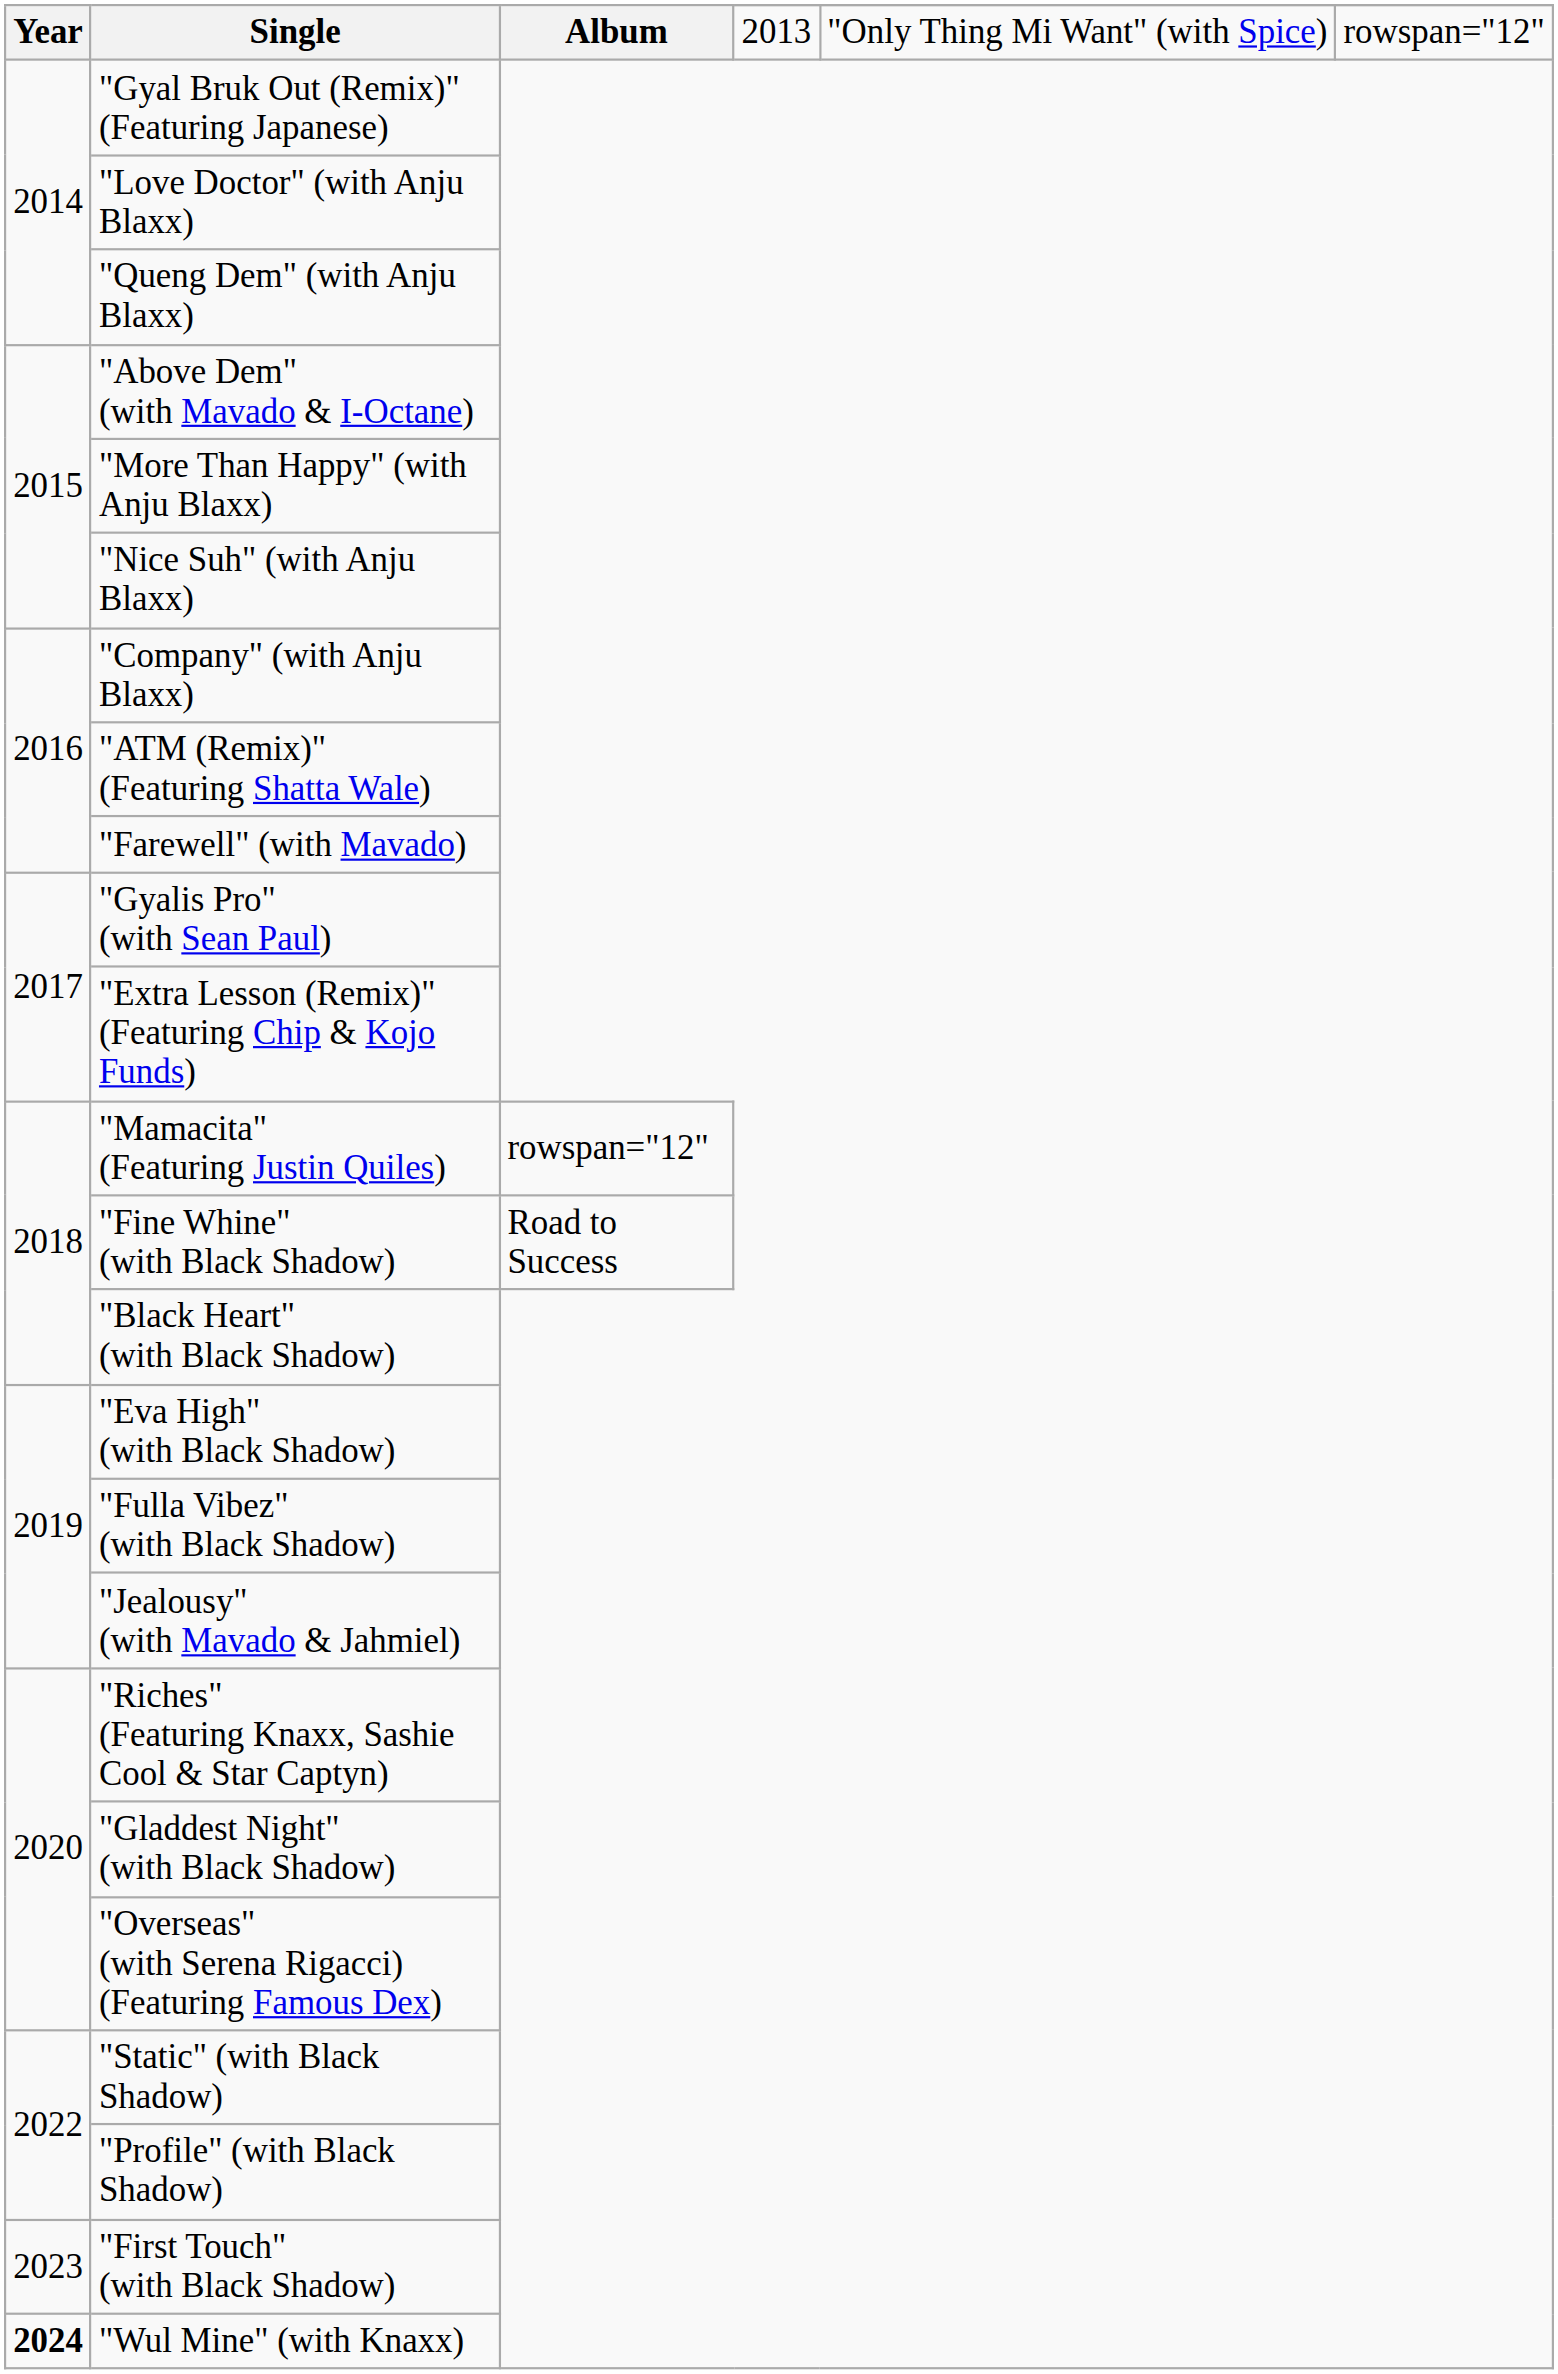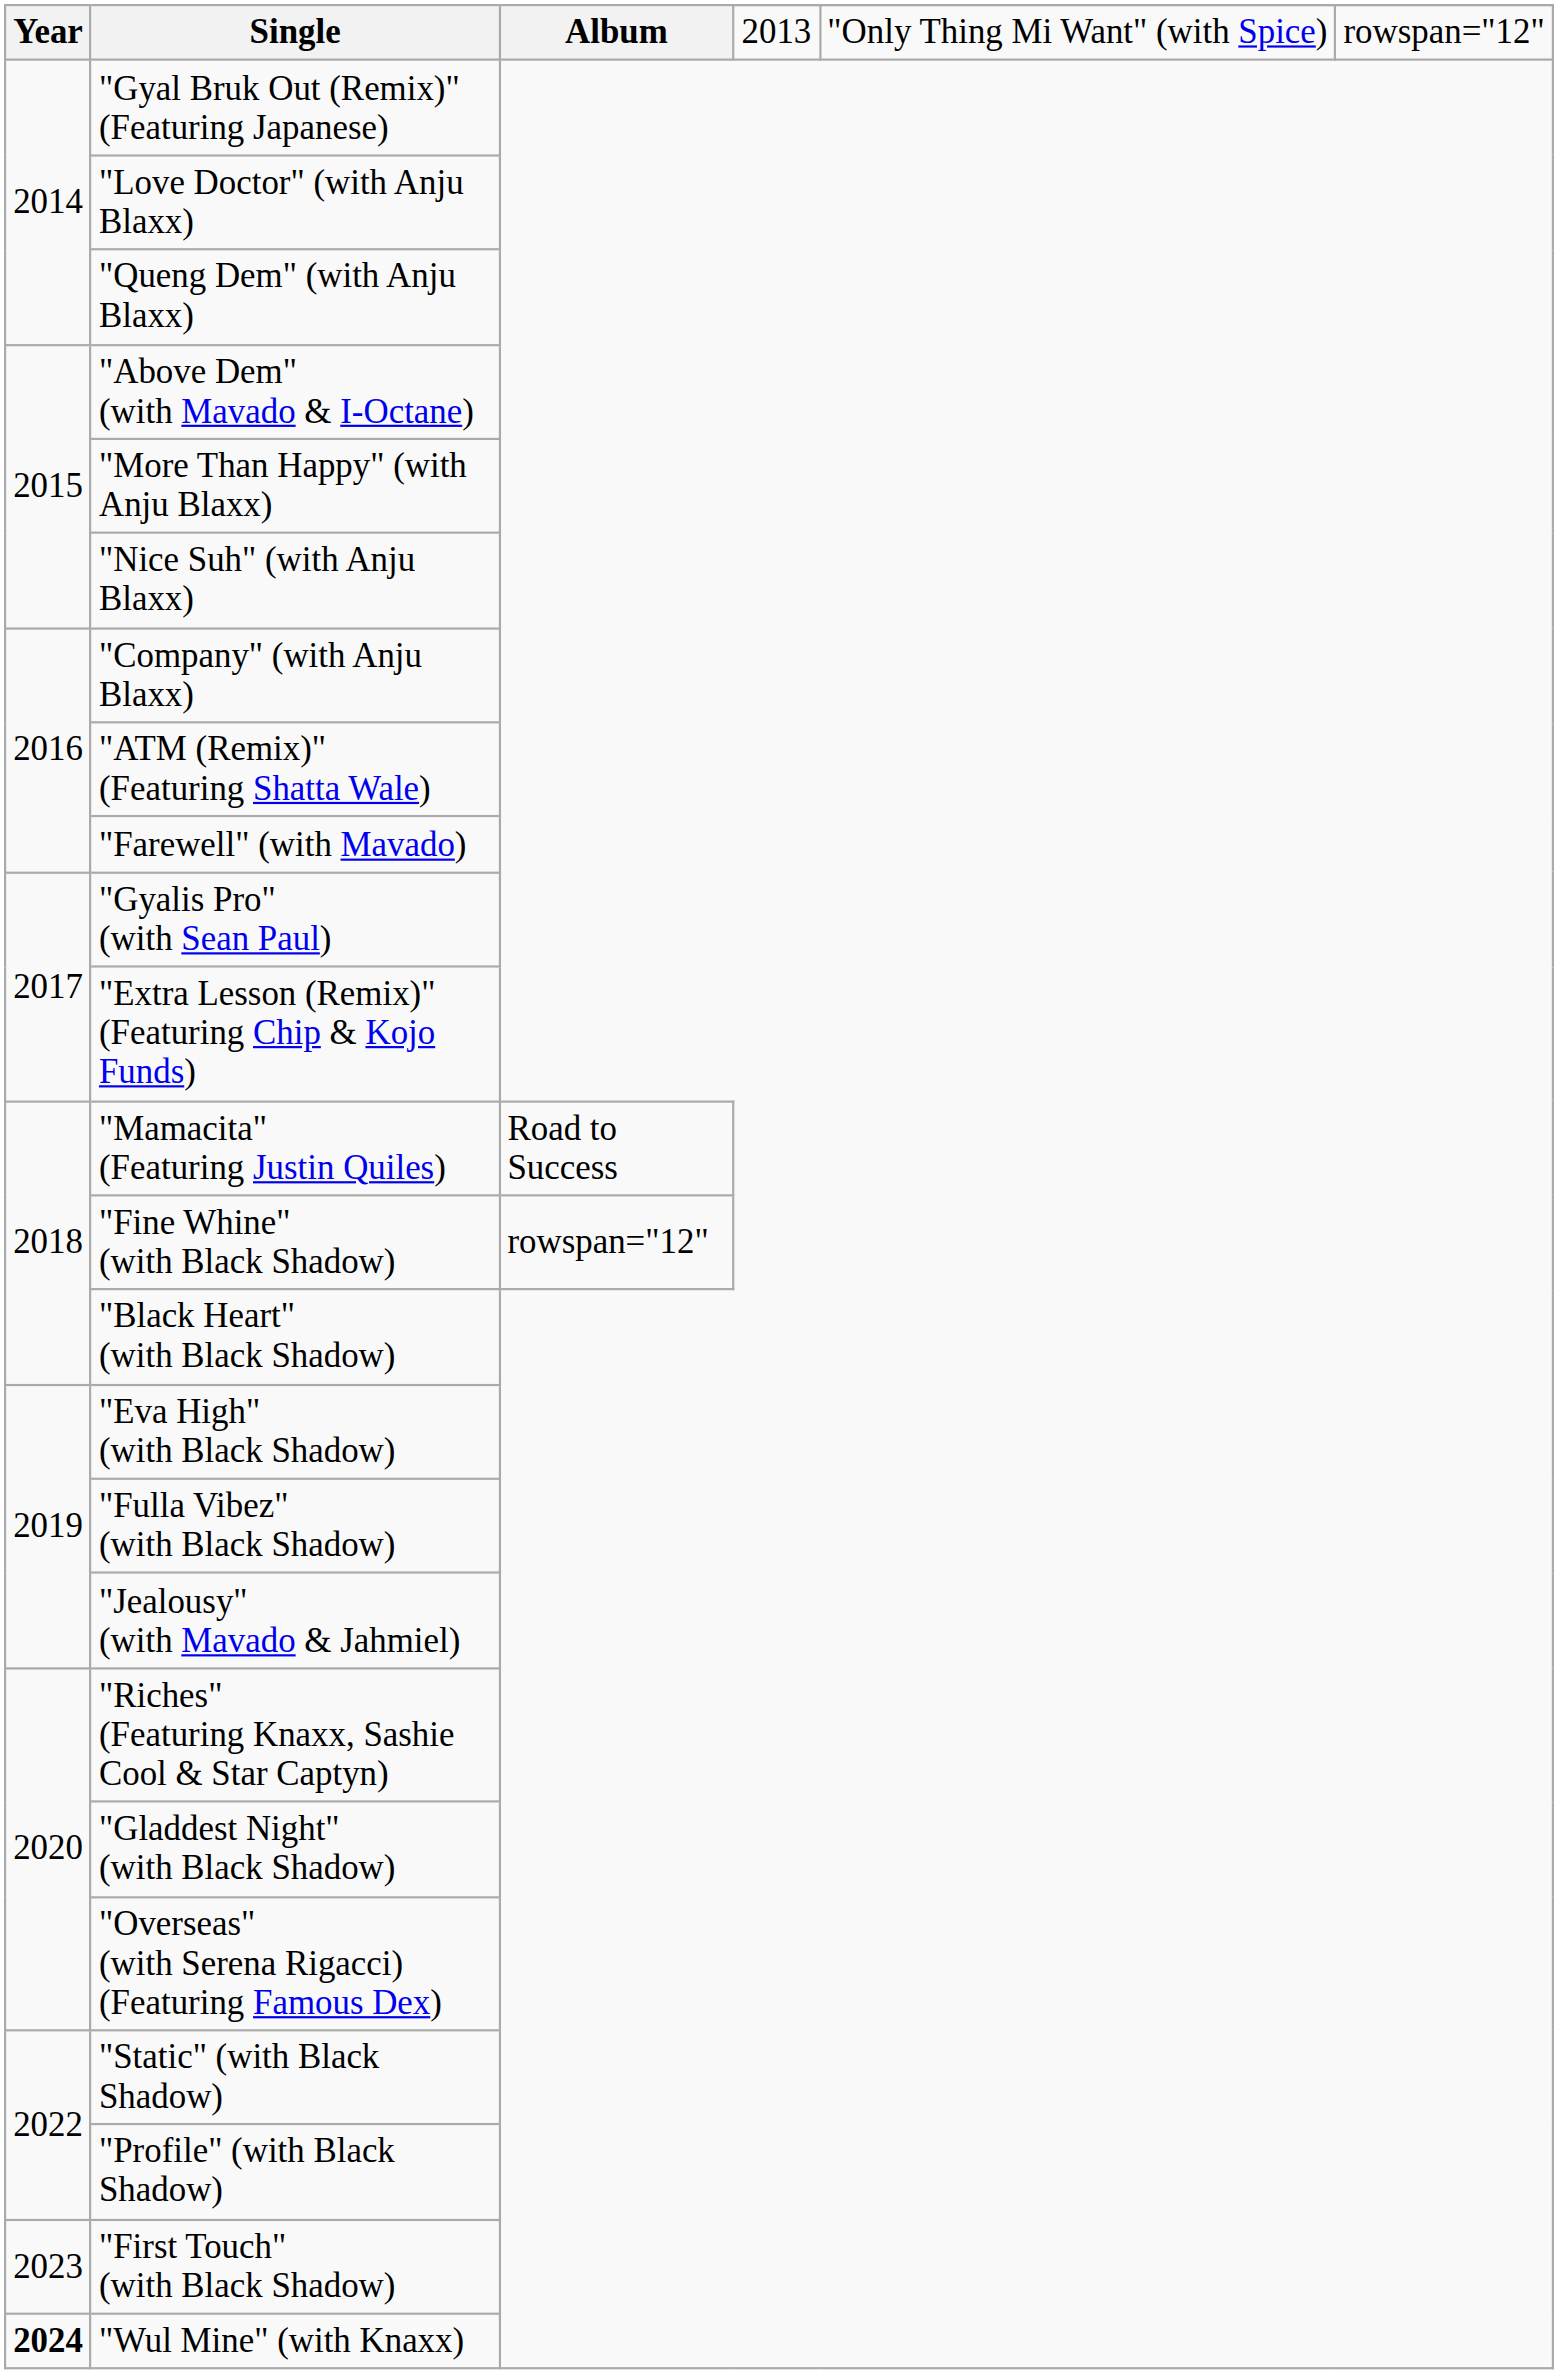"Mamacita" (Featuring Justin Quiles) | Album: rowspan="12" -> Road to Success
"Fine Whine" (with Black Shadow) | Album: Road to Success -> rowspan="12"
